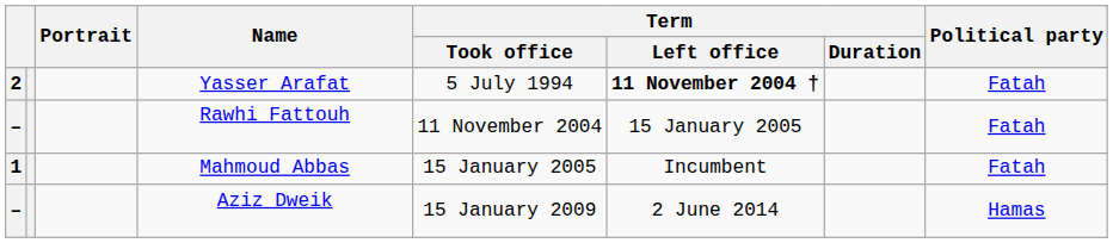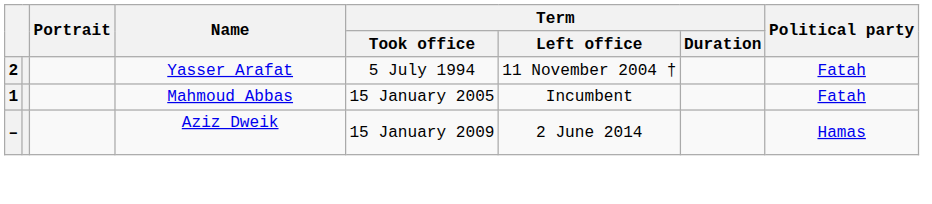Yasser Arafat | Term / Left office: bold -> normal
- row: – | Rawhi Fattouh | 11 November 2004 | 15 January 2005 | Fatah
